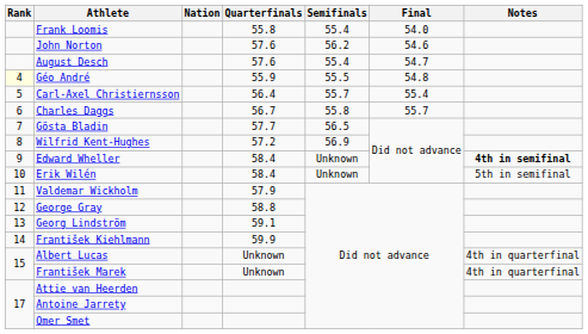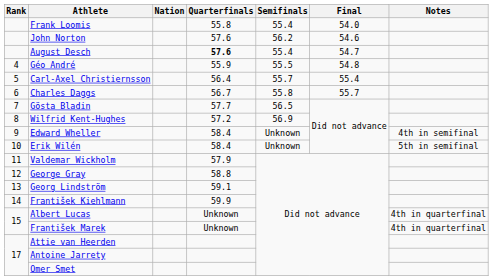August Desch | Quarterfinals: normal -> bold
Géo André | Rank: lightyellow background -> no background
Edward Wheller | Notes: bold -> normal
